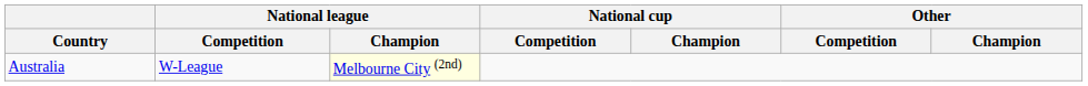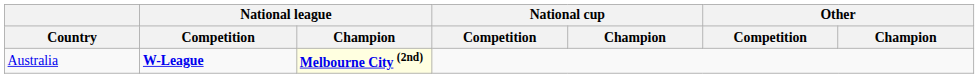Australia | National league / Competition: normal -> bold
Australia | National league / Champion: normal -> bold
